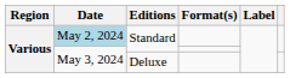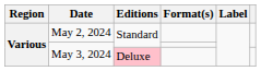May 2, 2024 | Date: lightblue background -> no background
May 3, 2024 / Deluxe | Editions: no background -> pink background
